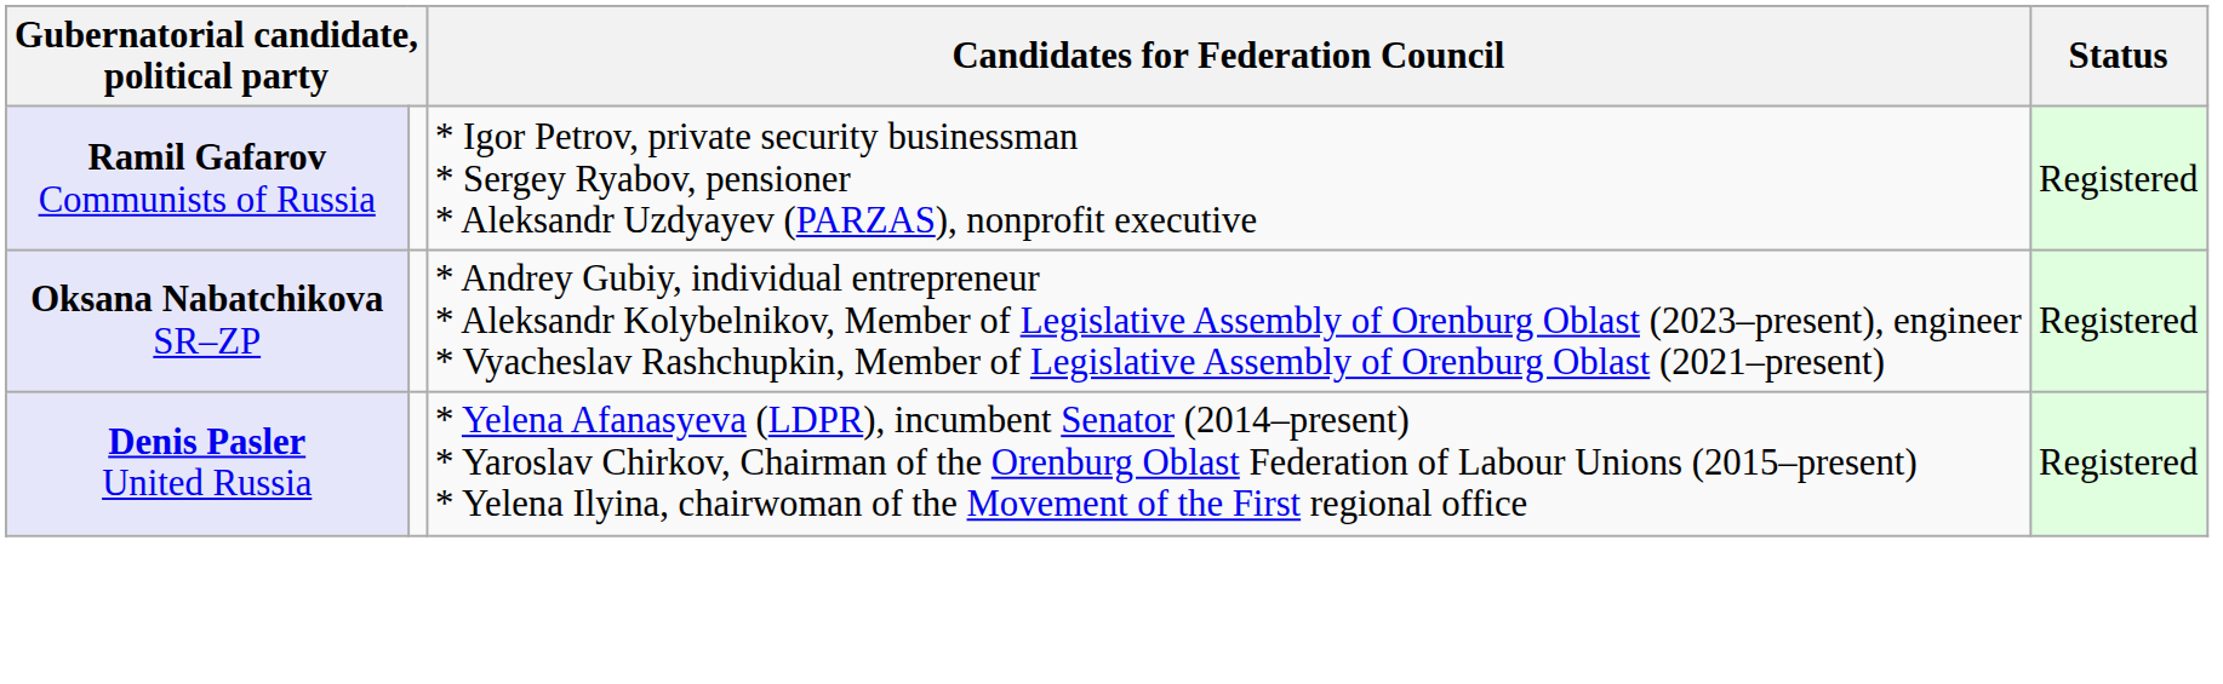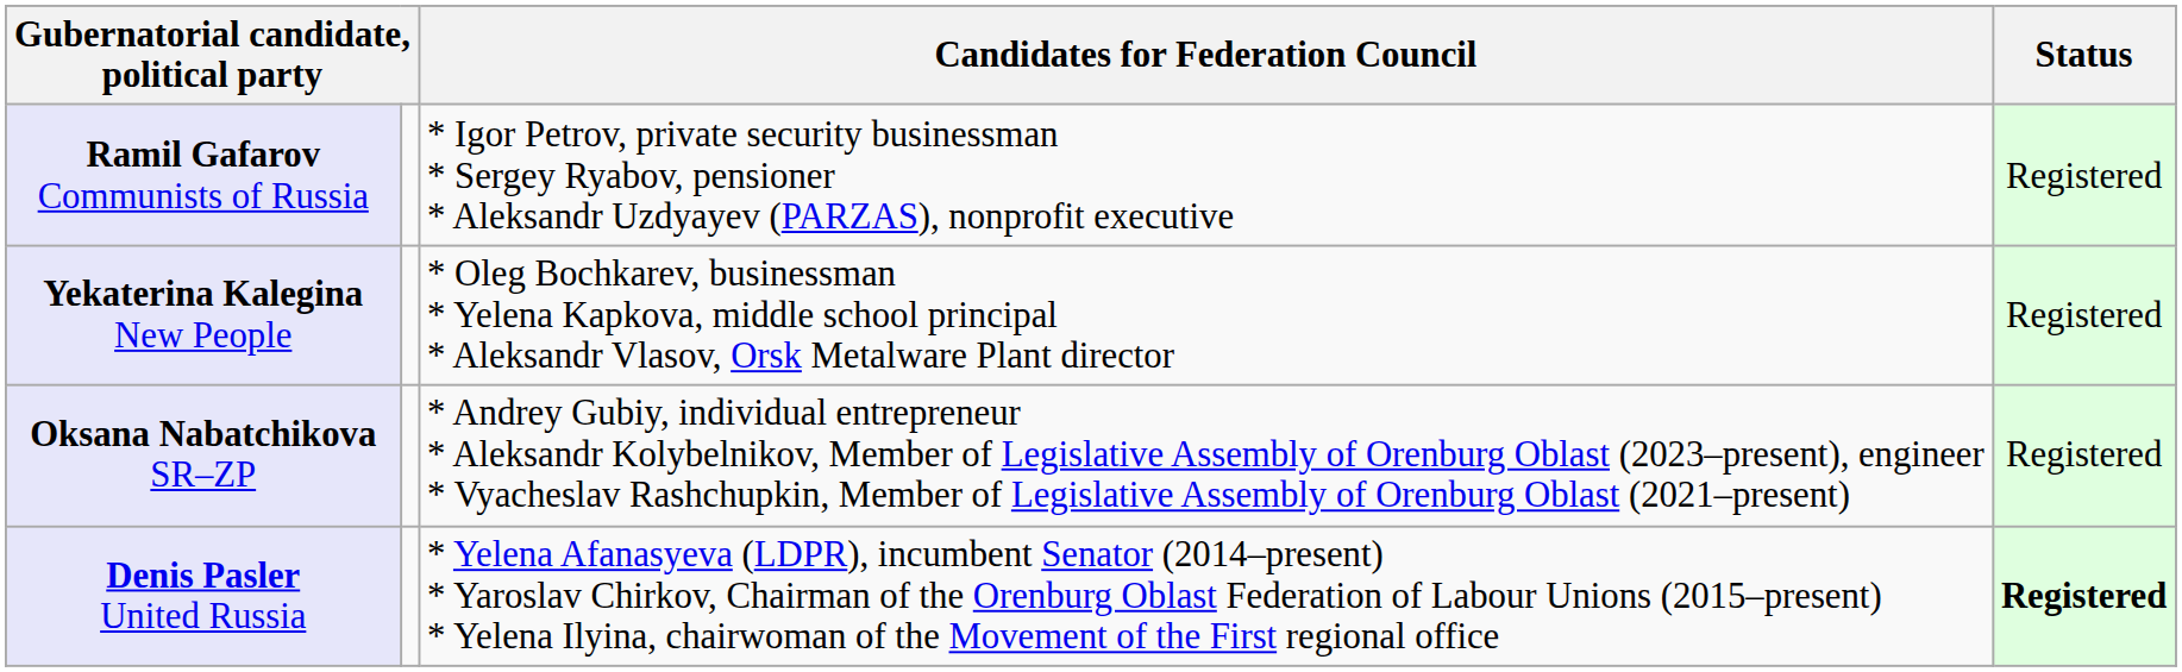+ row: Yekaterina Kalegina New People | * Oleg Bochkarev, businessman * Yelena Kapkova, middle school principal * Aleksandr Vlasov, Orsk Metalware Plant director | Registered
Denis Pasler United Russia | Status: normal -> bold
